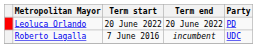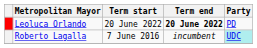Leoluca Orlando | Term end: normal -> bold
Roberto Lagalla | Party: no background -> paleturquoise background
